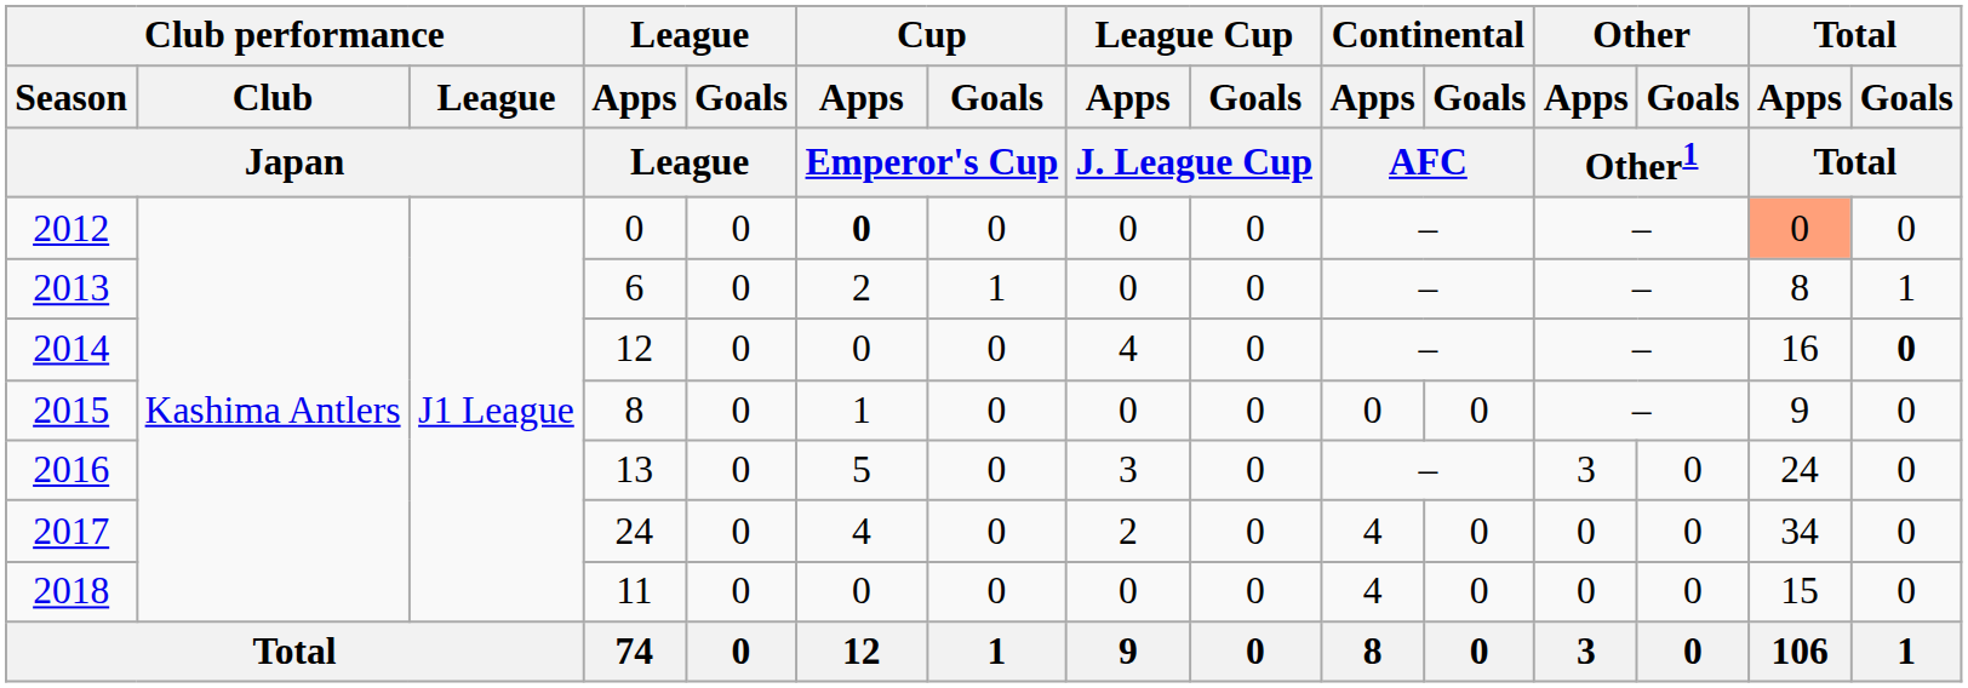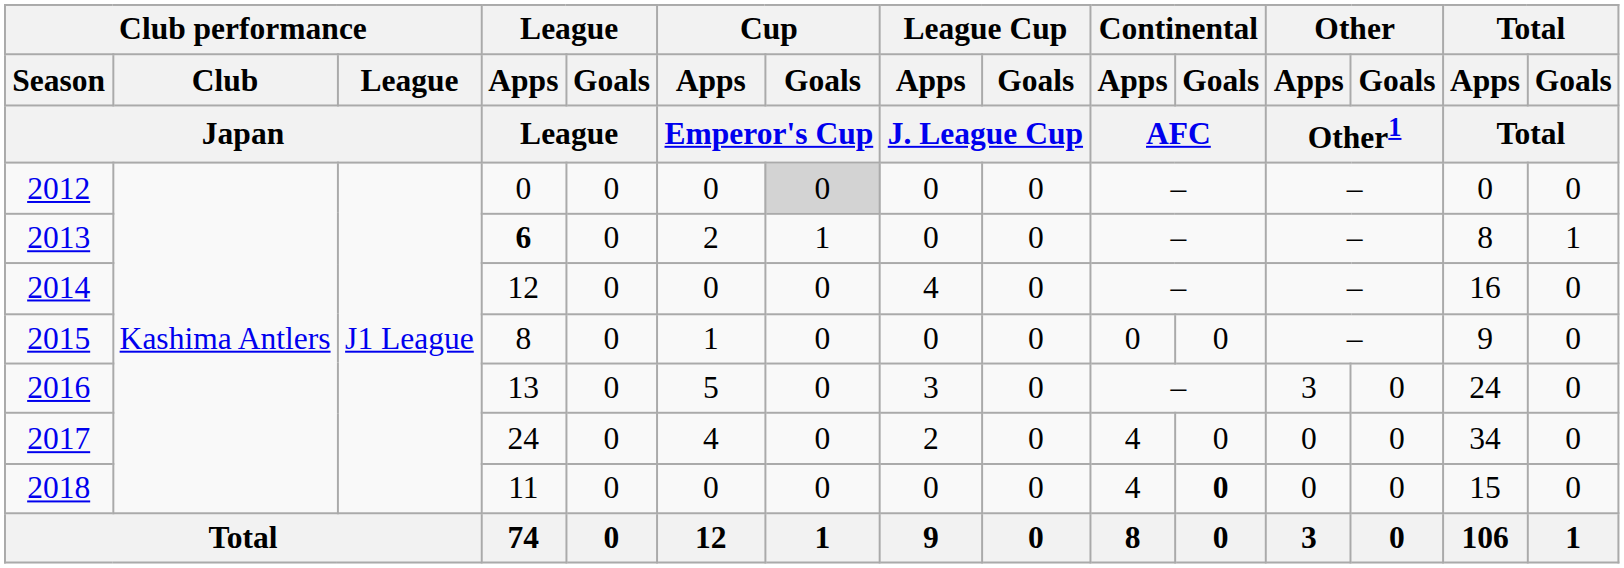2012 | Cup / Apps / Emperor's Cup: bold -> normal
2012 | Cup / Goals / Emperor's Cup: no background -> lightgrey background
2012 | Total / Apps / Total: lightsalmon background -> no background
2013 | League / Apps / League: normal -> bold
2014 | Total / Goals / Total: bold -> normal
2018 | Continental / Goals / AFC: normal -> bold
